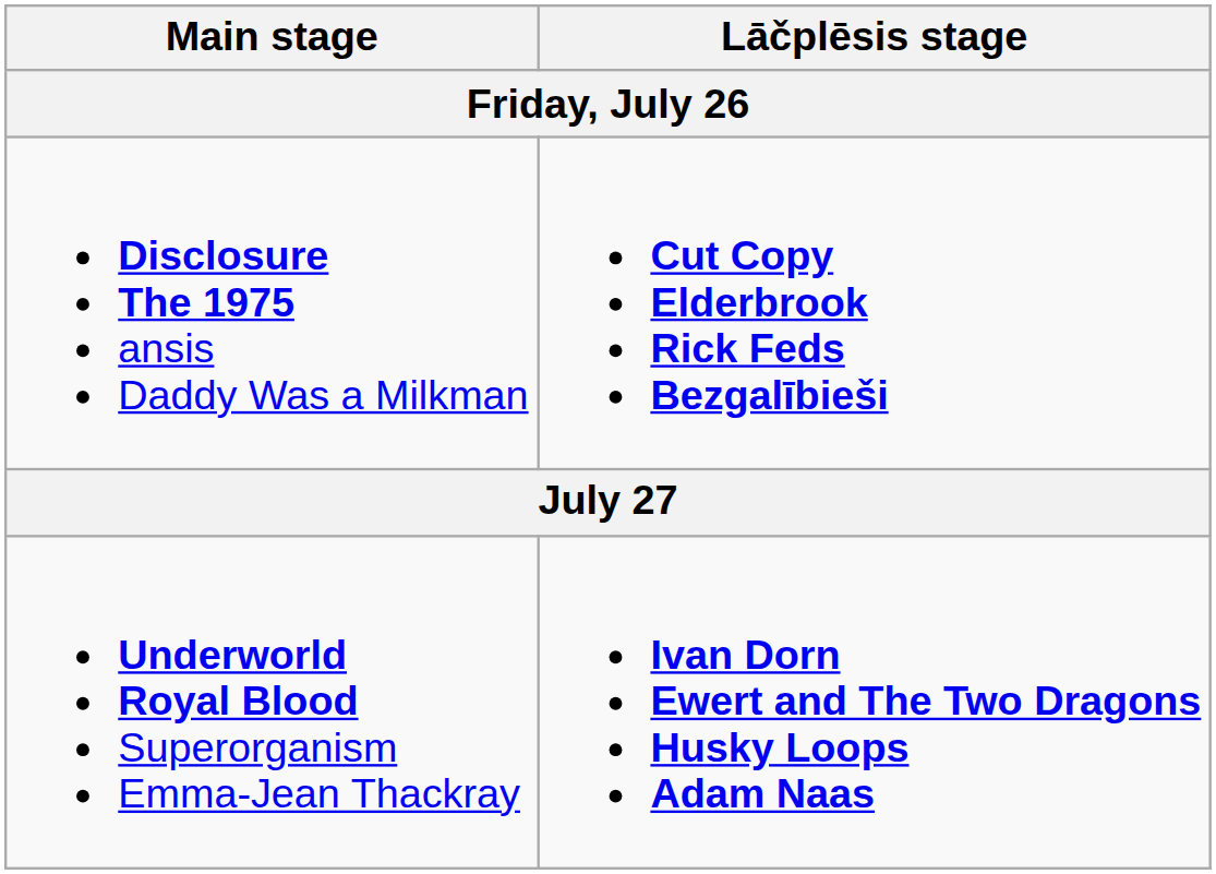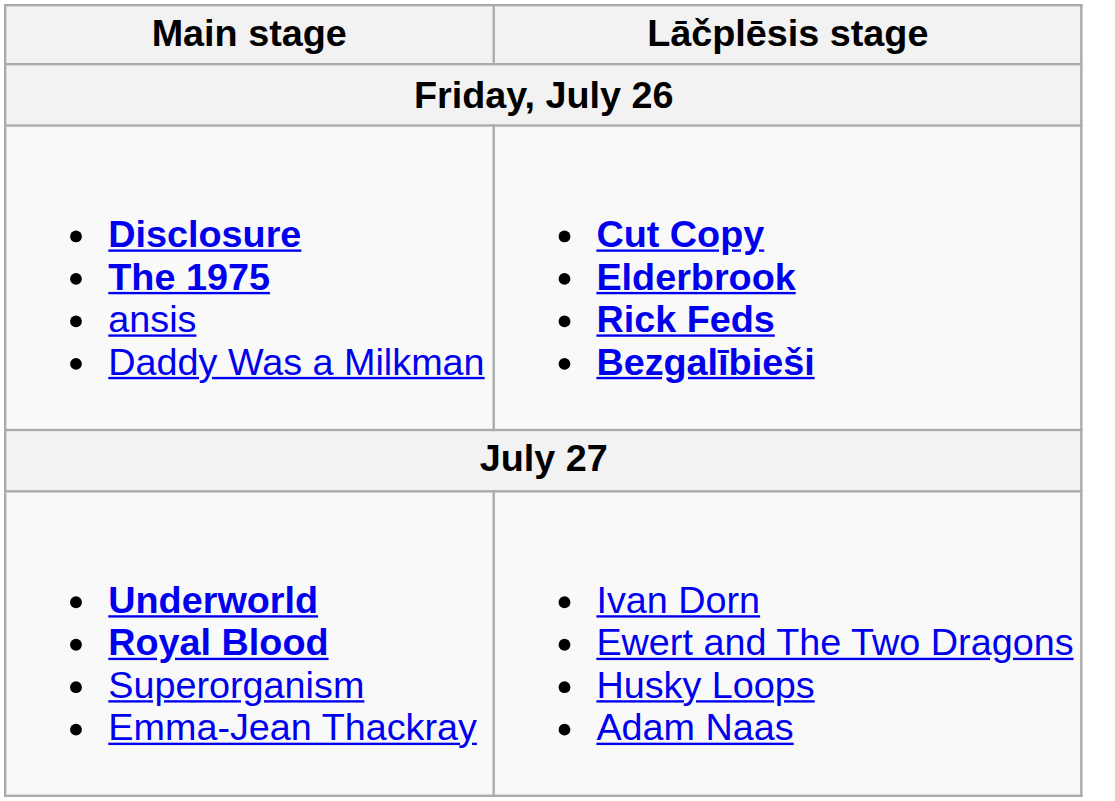Underworld Royal Blood Superorganism Emma-Jean Thackray | Lāčplēsis stage / Friday, July 26: bold -> normal
